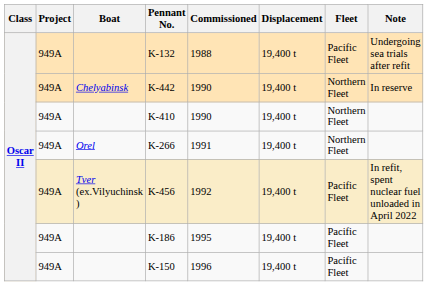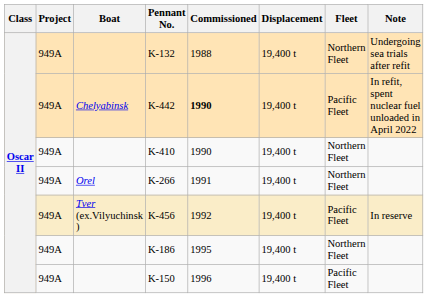K-132 | Fleet: Pacific Fleet -> Northern Fleet
K-442 | Commissioned: normal -> bold
K-442 | Fleet: Northern Fleet -> Pacific Fleet
K-442 | Note: In reserve -> In refit, spent nuclear fuel unloaded in April 2022
K-456 | Note: In refit, spent nuclear fuel unloaded in April 2022 -> In reserve
K-186 | Fleet: Pacific Fleet -> Northern Fleet
